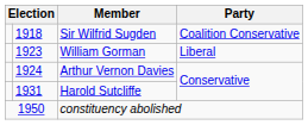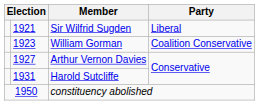Sir Wilfrid Sugden | column 2: 1918 -> 1921
Sir Wilfrid Sugden | Party: Coalition Conservative -> Liberal
William Gorman | Party: Liberal -> Coalition Conservative
Arthur Vernon Davies | column 2: 1924 -> 1927
